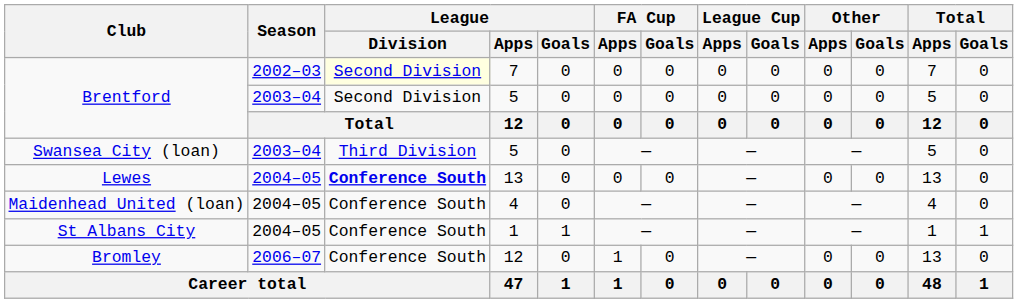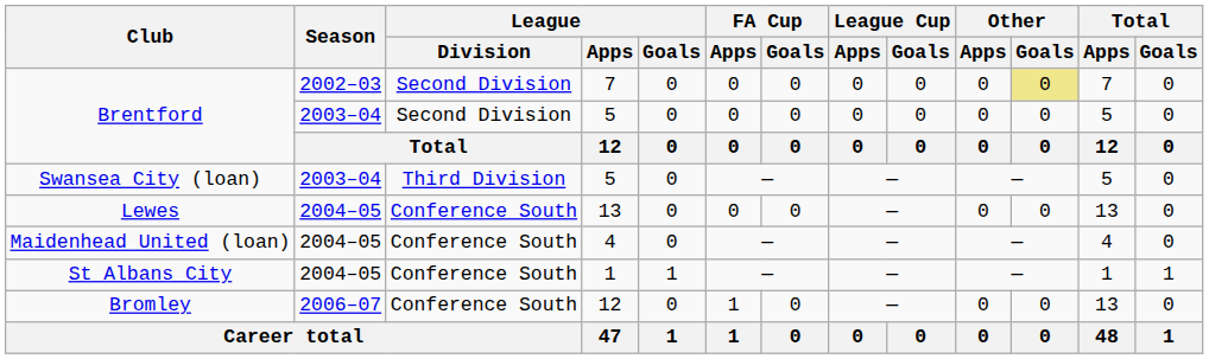Brentford / 7 | League / Division: lightyellow background -> no background
Brentford / 7 | Other / Goals: no background -> khaki background
Lewes | League / Division: bold -> normal
